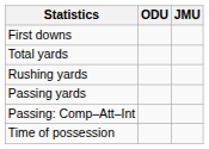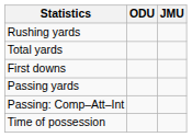rows swapped: First downs <-> Rushing yards
